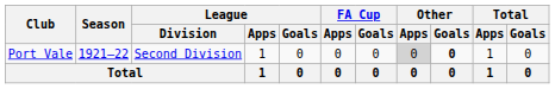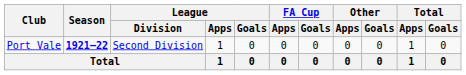Port Vale | Season: normal -> bold
Port Vale | Other / Apps: lightgrey background -> no background
Port Vale | Other / Goals: bold -> normal
